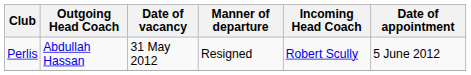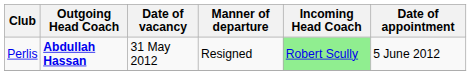Perlis | Outgoing Head Coach: normal -> bold
Perlis | Incoming Head Coach: no background -> lightgreen background
